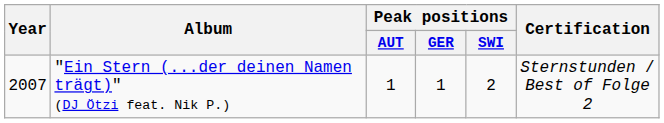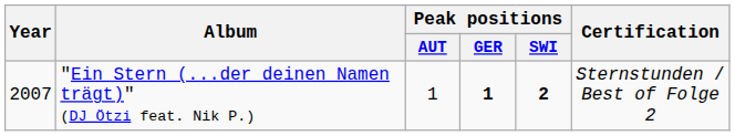row 3 | Peak positions / GER: normal -> bold
row 3 | Peak positions / SWI: normal -> bold
